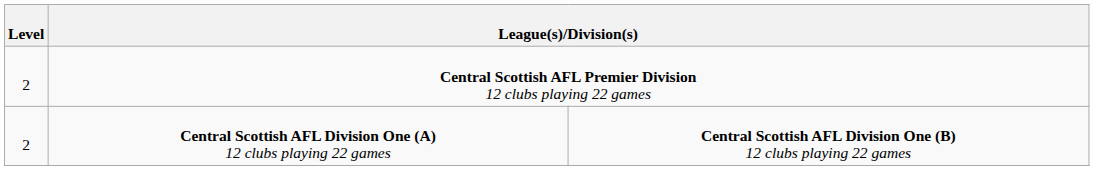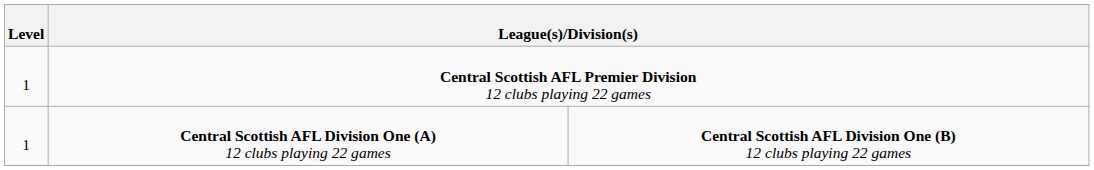row 2 | Level: 2 -> 1
row 3 | Level: 2 -> 1
